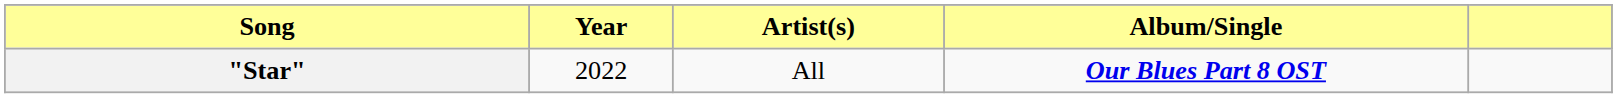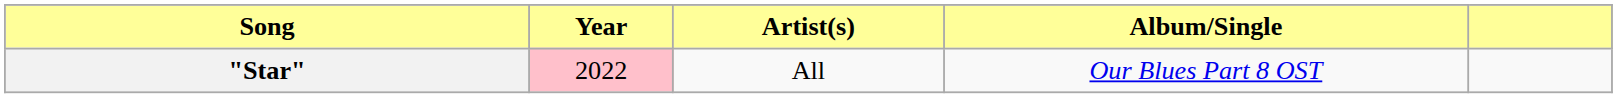row 2 | Year: no background -> pink background
row 2 | Album/Single: bold -> normal
